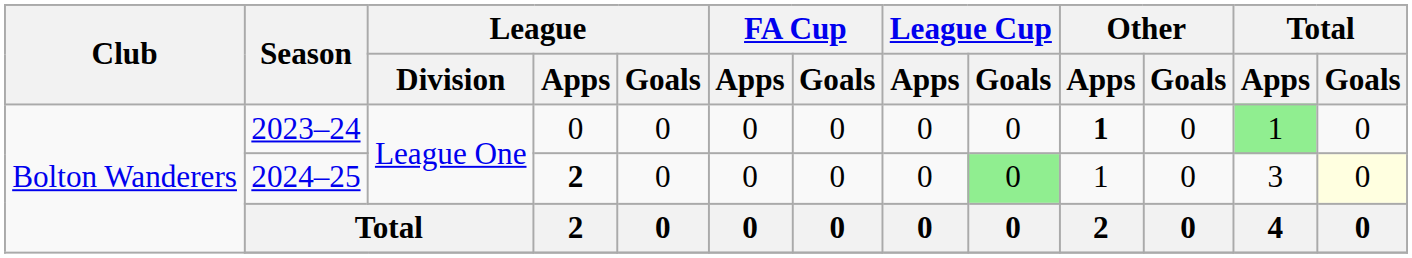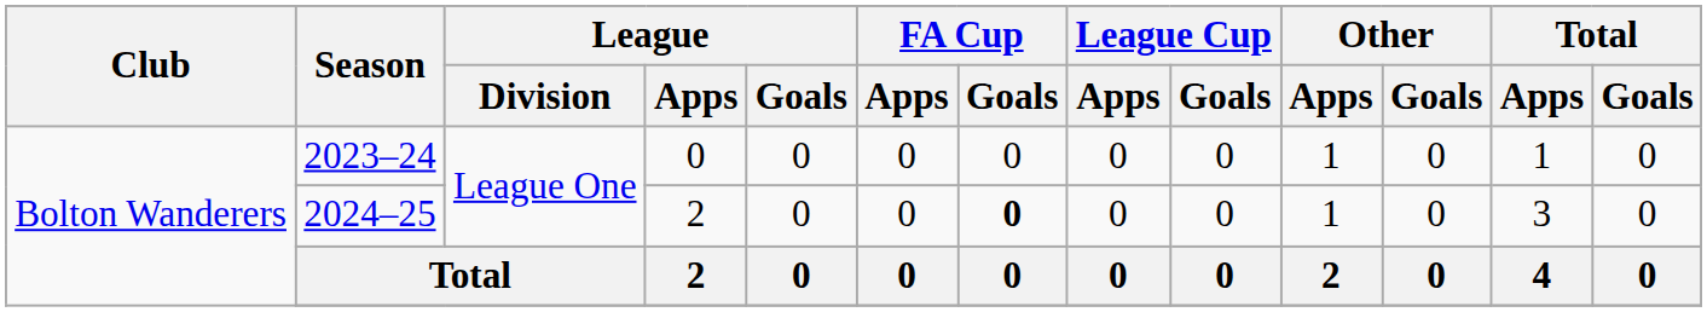2023–24 | Other / Apps: bold -> normal
2023–24 | Total / Apps: lightgreen background -> no background
2024–25 | League / Apps: bold -> normal
2024–25 | FA Cup / Goals: normal -> bold
2024–25 | League Cup / Goals: lightgreen background -> no background
2024–25 | Total / Goals: lightyellow background -> no background
